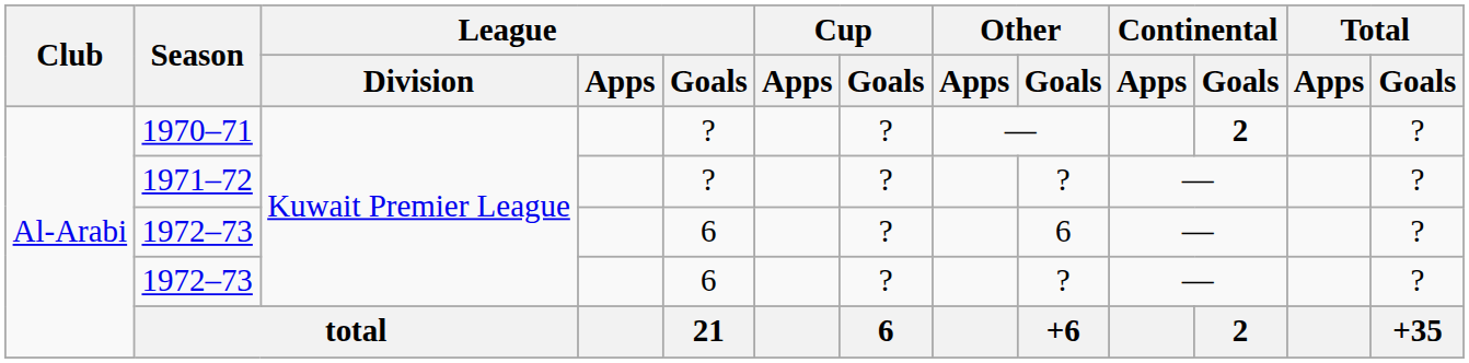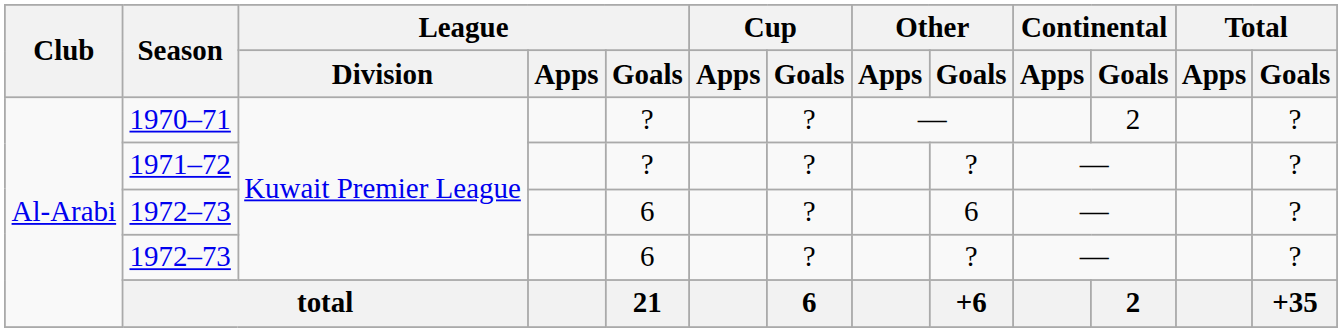1970–71 | Continental / Goals: bold -> normal
